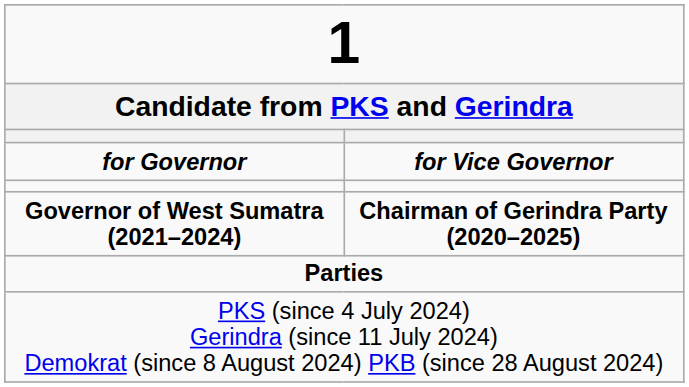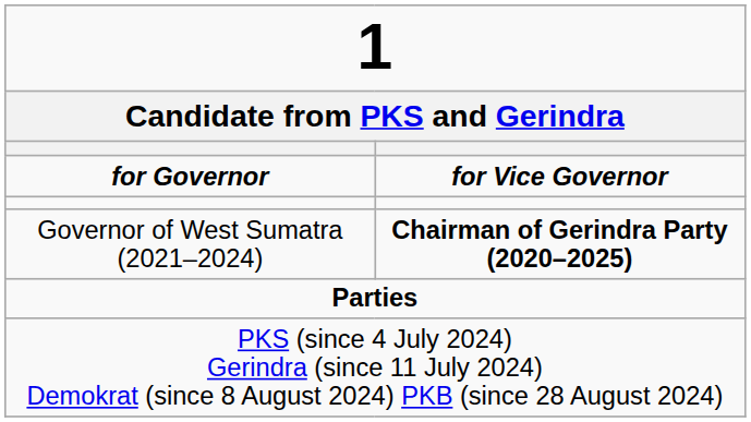row 6 | column 1: bold -> normal
